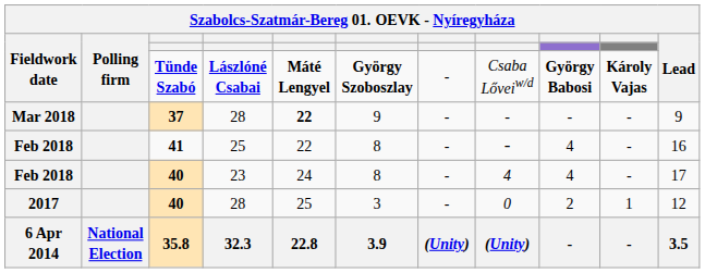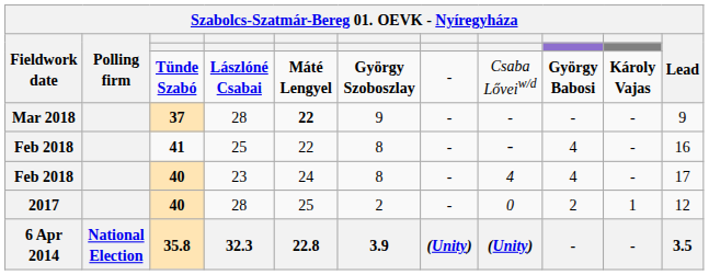2017 | column 6: 3 -> 2
